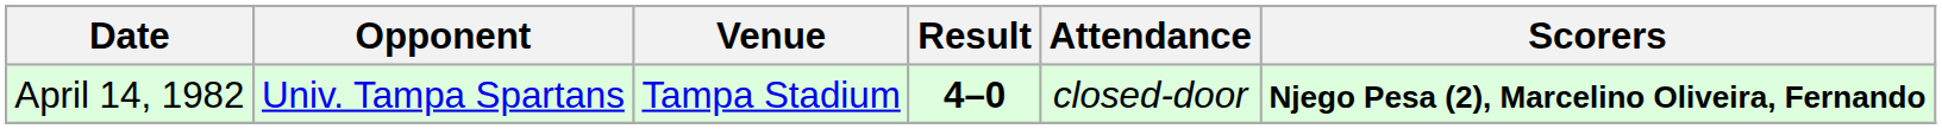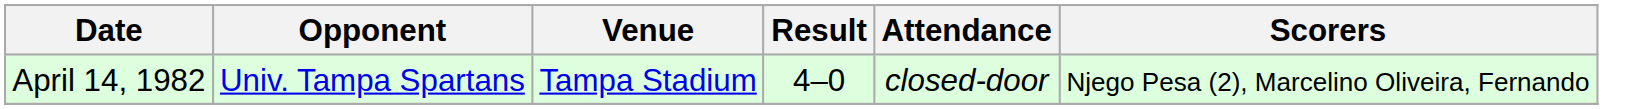April 14, 1982 | Result: bold -> normal
April 14, 1982 | Scorers: bold -> normal
